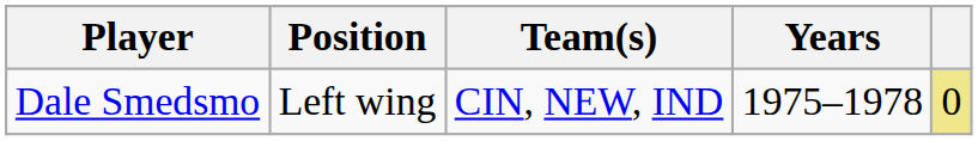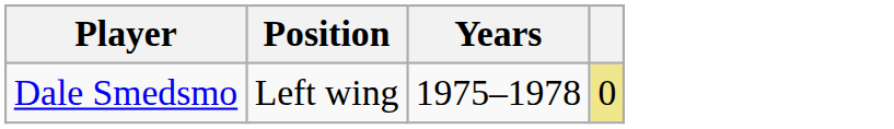- column: Team(s) | CIN, NEW, IND
